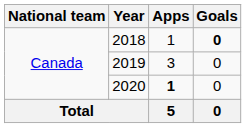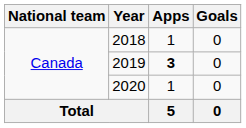2018 | Goals: bold -> normal
2019 | Apps: normal -> bold
2020 | Apps: bold -> normal
